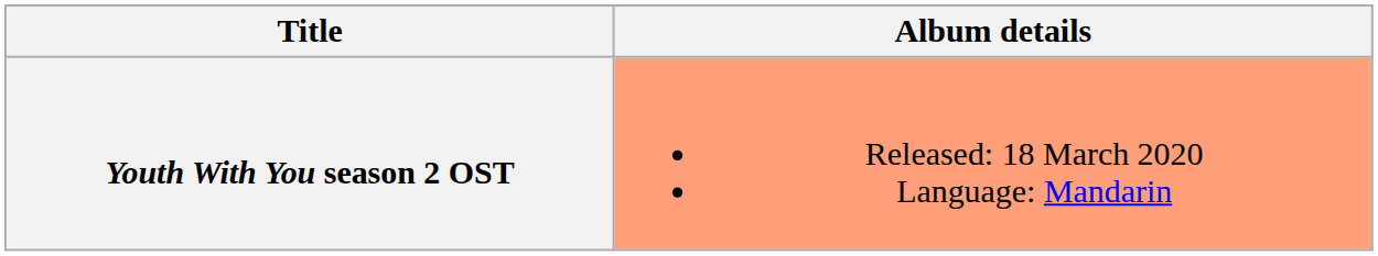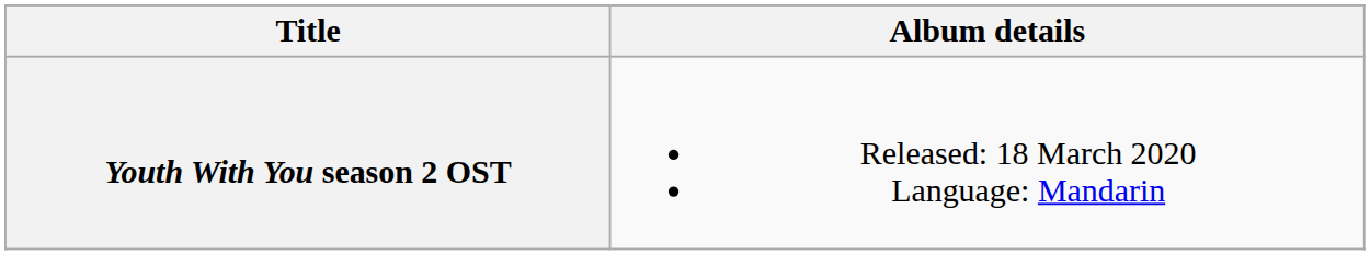Youth With You season 2 OST | Album details: lightsalmon background -> no background
